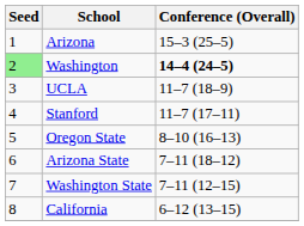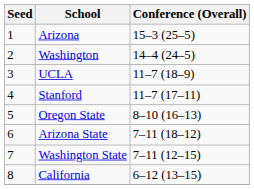Washington | Seed: lightgreen background -> no background
Washington | Conference (Overall): bold -> normal
